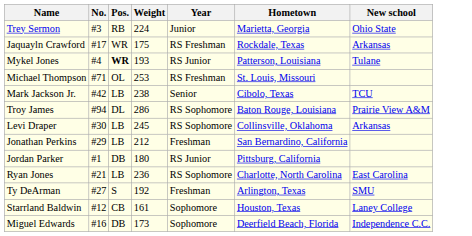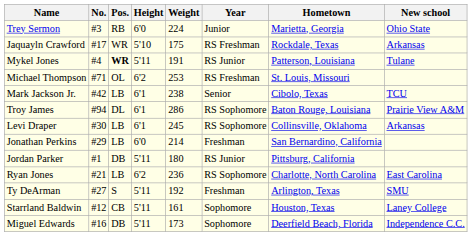+ column: Height | 6'0 | 5'10 | 5'11 | 6'2 | 6'1 | 6'1 | 6'1 | 6'0 | 5'11 | 6'2 | 5'11 | 5'11 | 5'11
Mykel Jones | Weight: 193 -> 191
Jonathan Perkins | Weight: 212 -> 214
